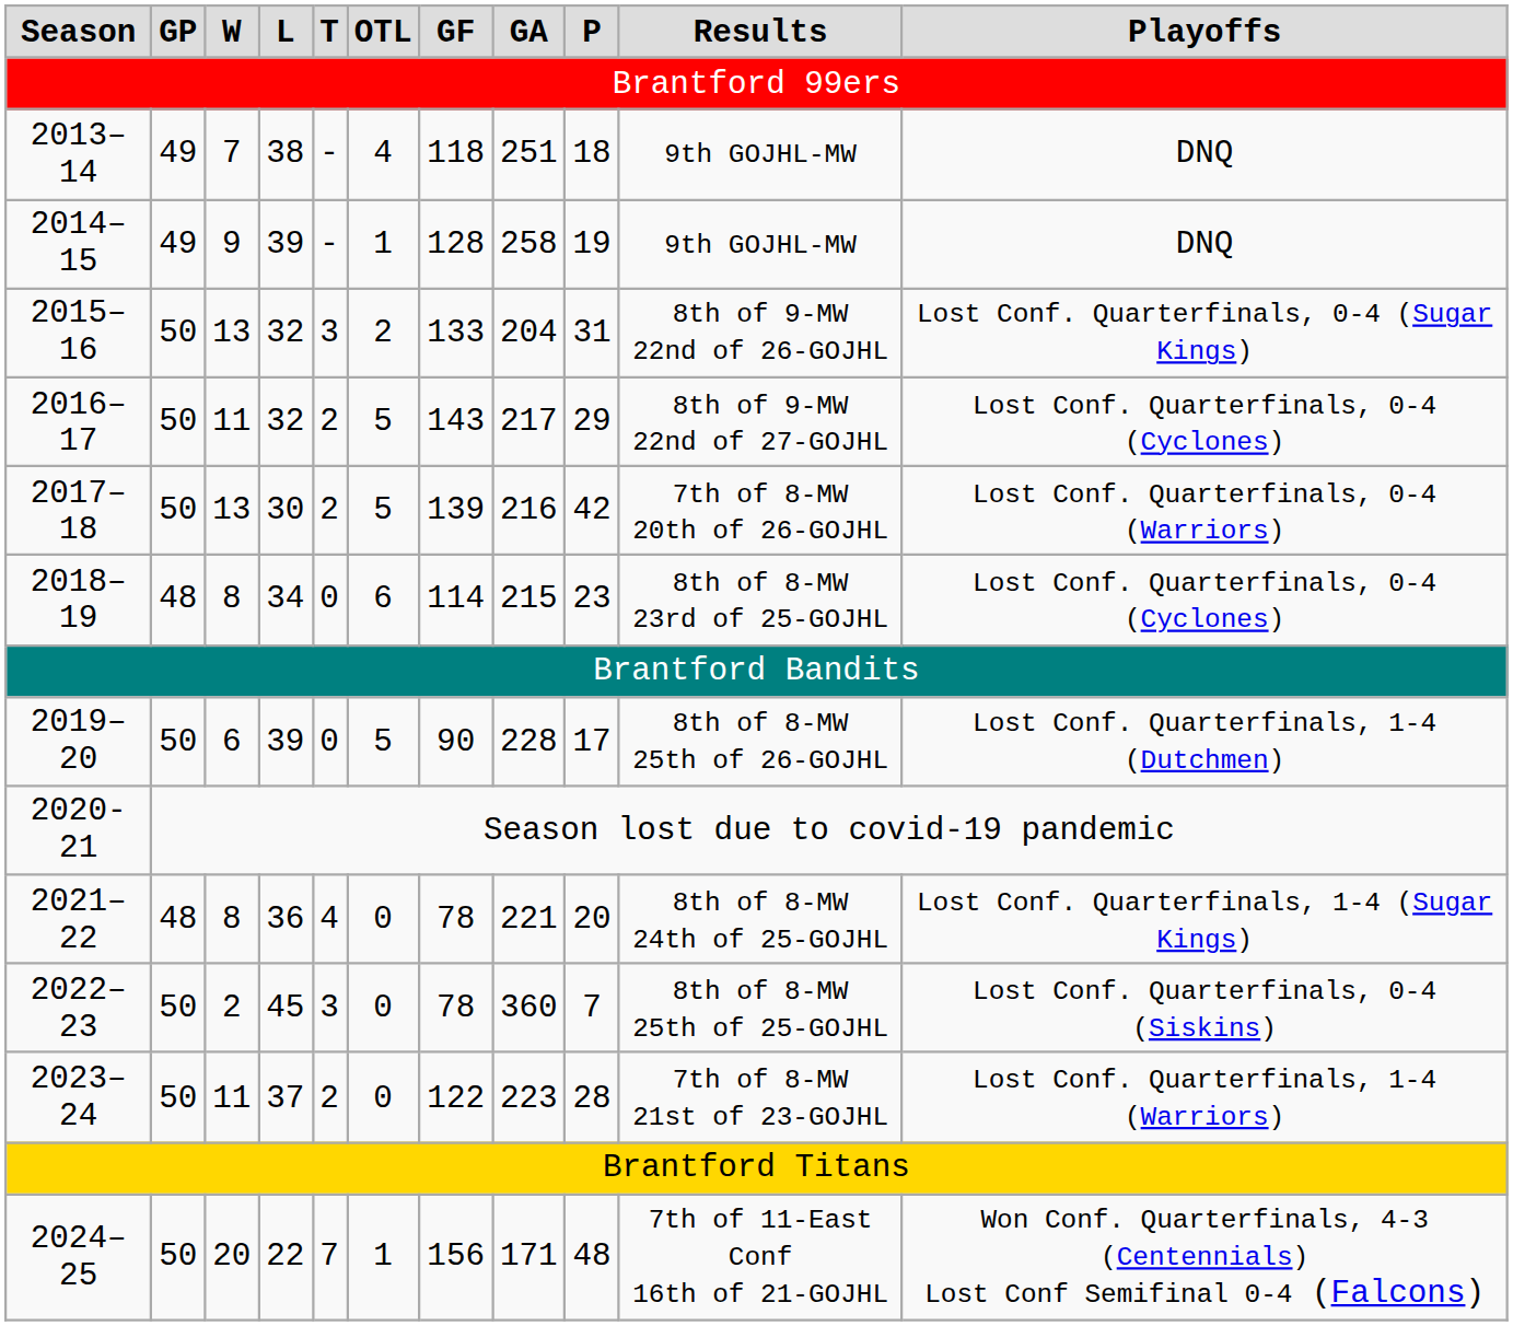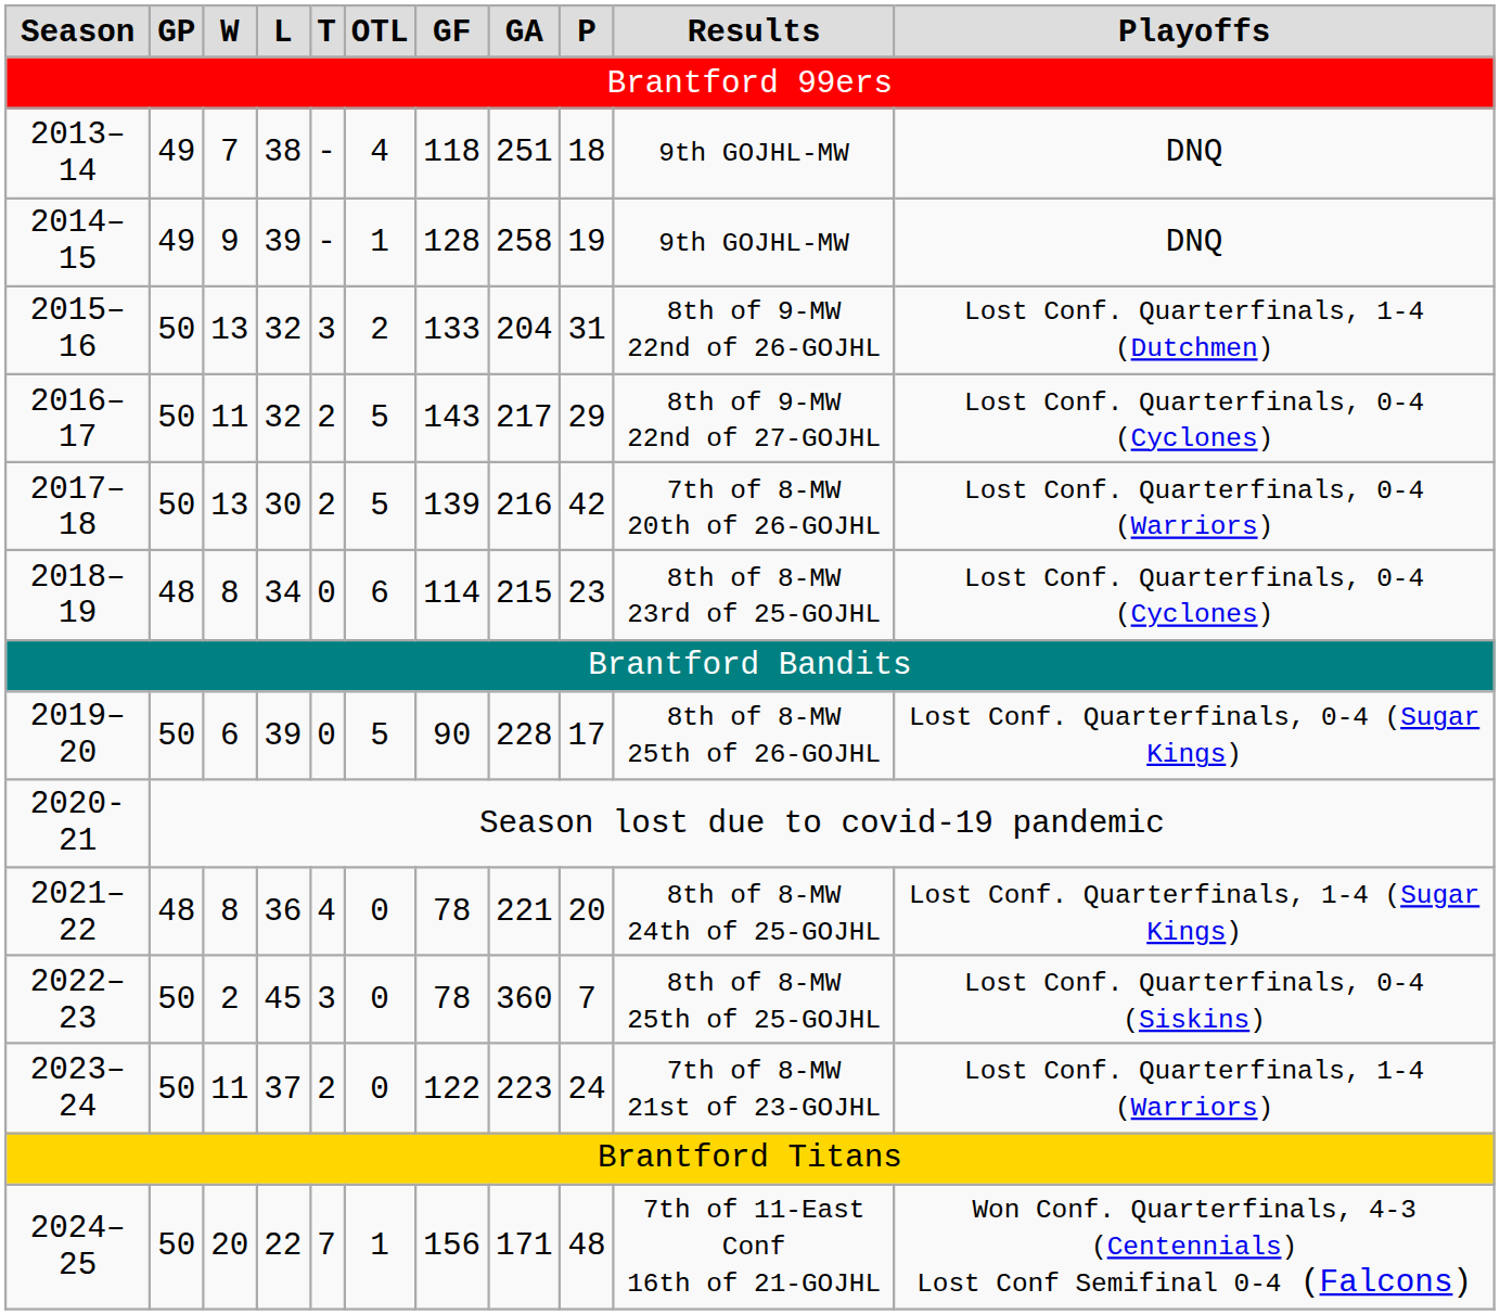2015–16 | Playoffs: Lost Conf. Quarterfinals, 0-4 (Sugar Kings) -> Lost Conf. Quarterfinals, 1-4 (Dutchmen)
2019–20 | Playoffs: Lost Conf. Quarterfinals, 1-4 (Dutchmen) -> Lost Conf. Quarterfinals, 0-4 (Sugar Kings)
2023–24 | P: 28 -> 24
